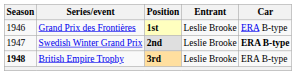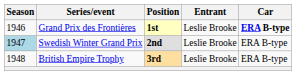Grand Prix des Frontières | Car: normal -> bold
Swedish Winter Grand Prix | Season: no background -> lightblue background
Swedish Winter Grand Prix | Car: bold -> normal
British Empire Trophy | Season: bold -> normal
